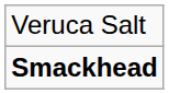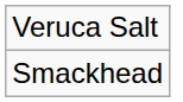row 2 | column 1: bold -> normal
